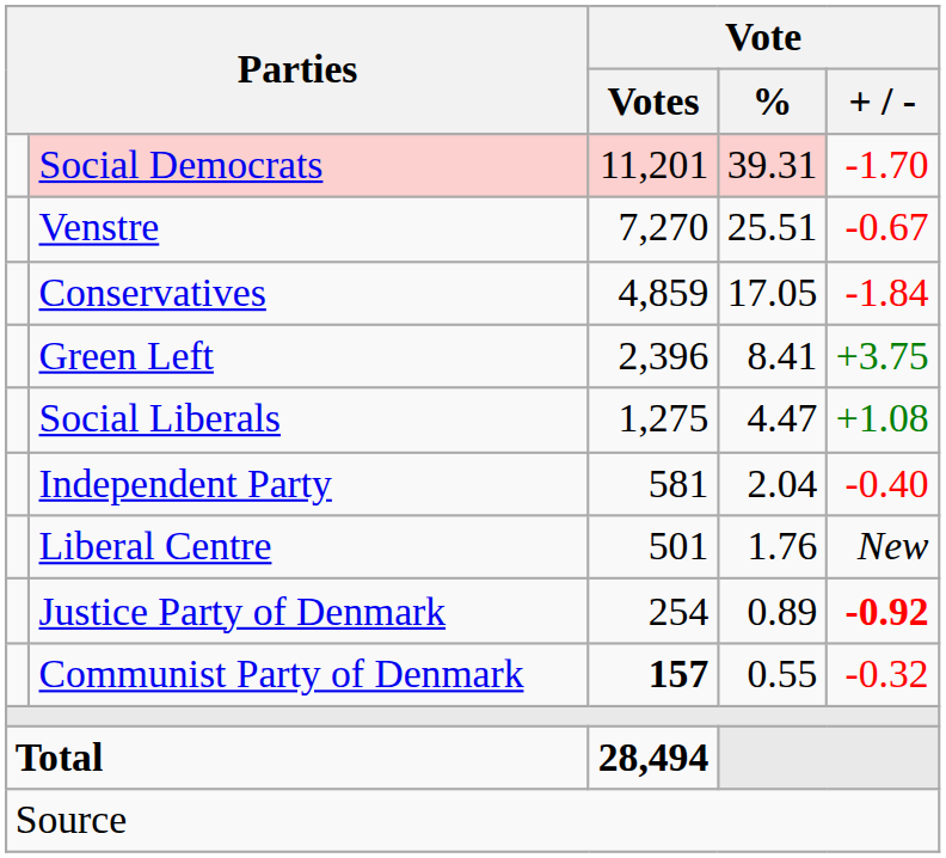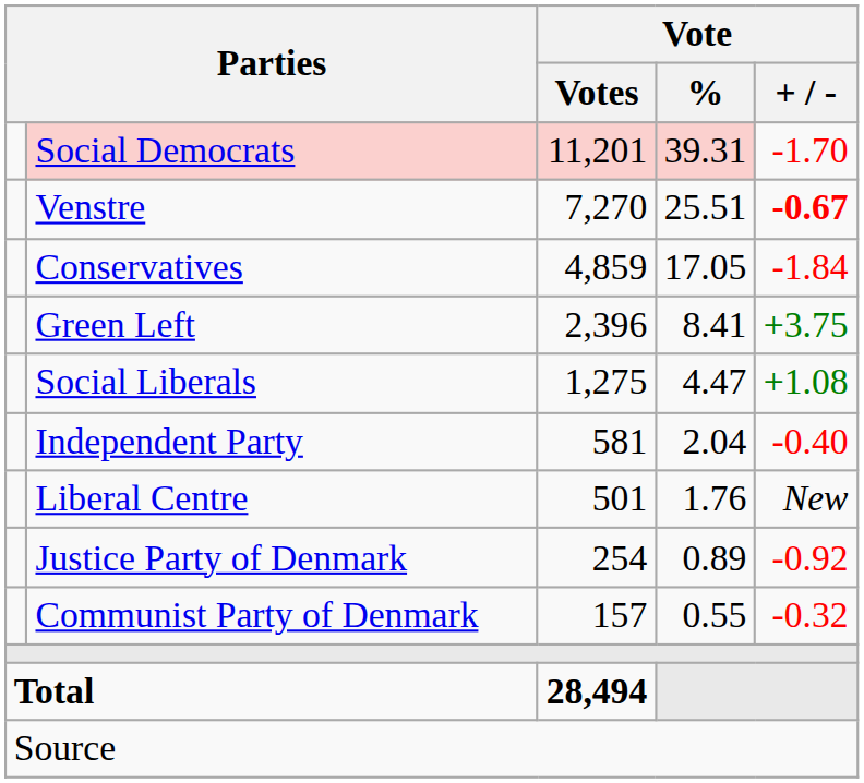Venstre | Vote / + / -: normal -> bold
Justice Party of Denmark | Vote / + / -: bold -> normal
Communist Party of Denmark | Vote / Votes: bold -> normal
